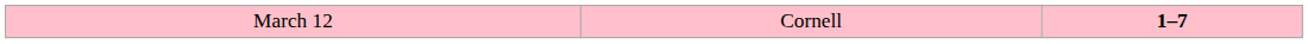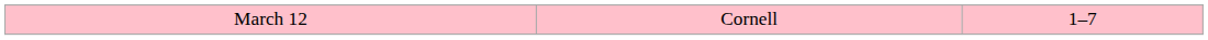March 12 | column 3: bold -> normal
